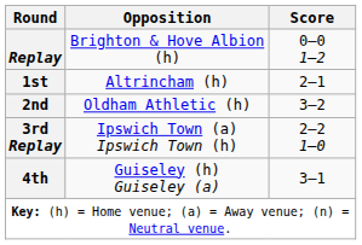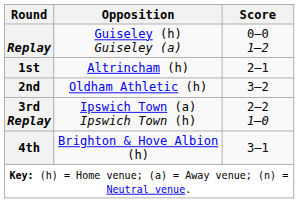Replay | Opposition: Brighton & Hove Albion (h) -> Guiseley (h) Guiseley (a)
4th | Opposition: Guiseley (h) Guiseley (a) -> Brighton & Hove Albion (h)
